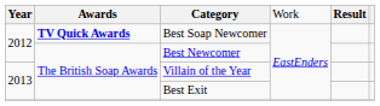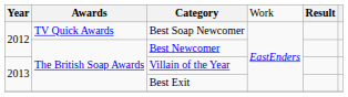Best Soap Newcomer | column 2: bold -> normal
